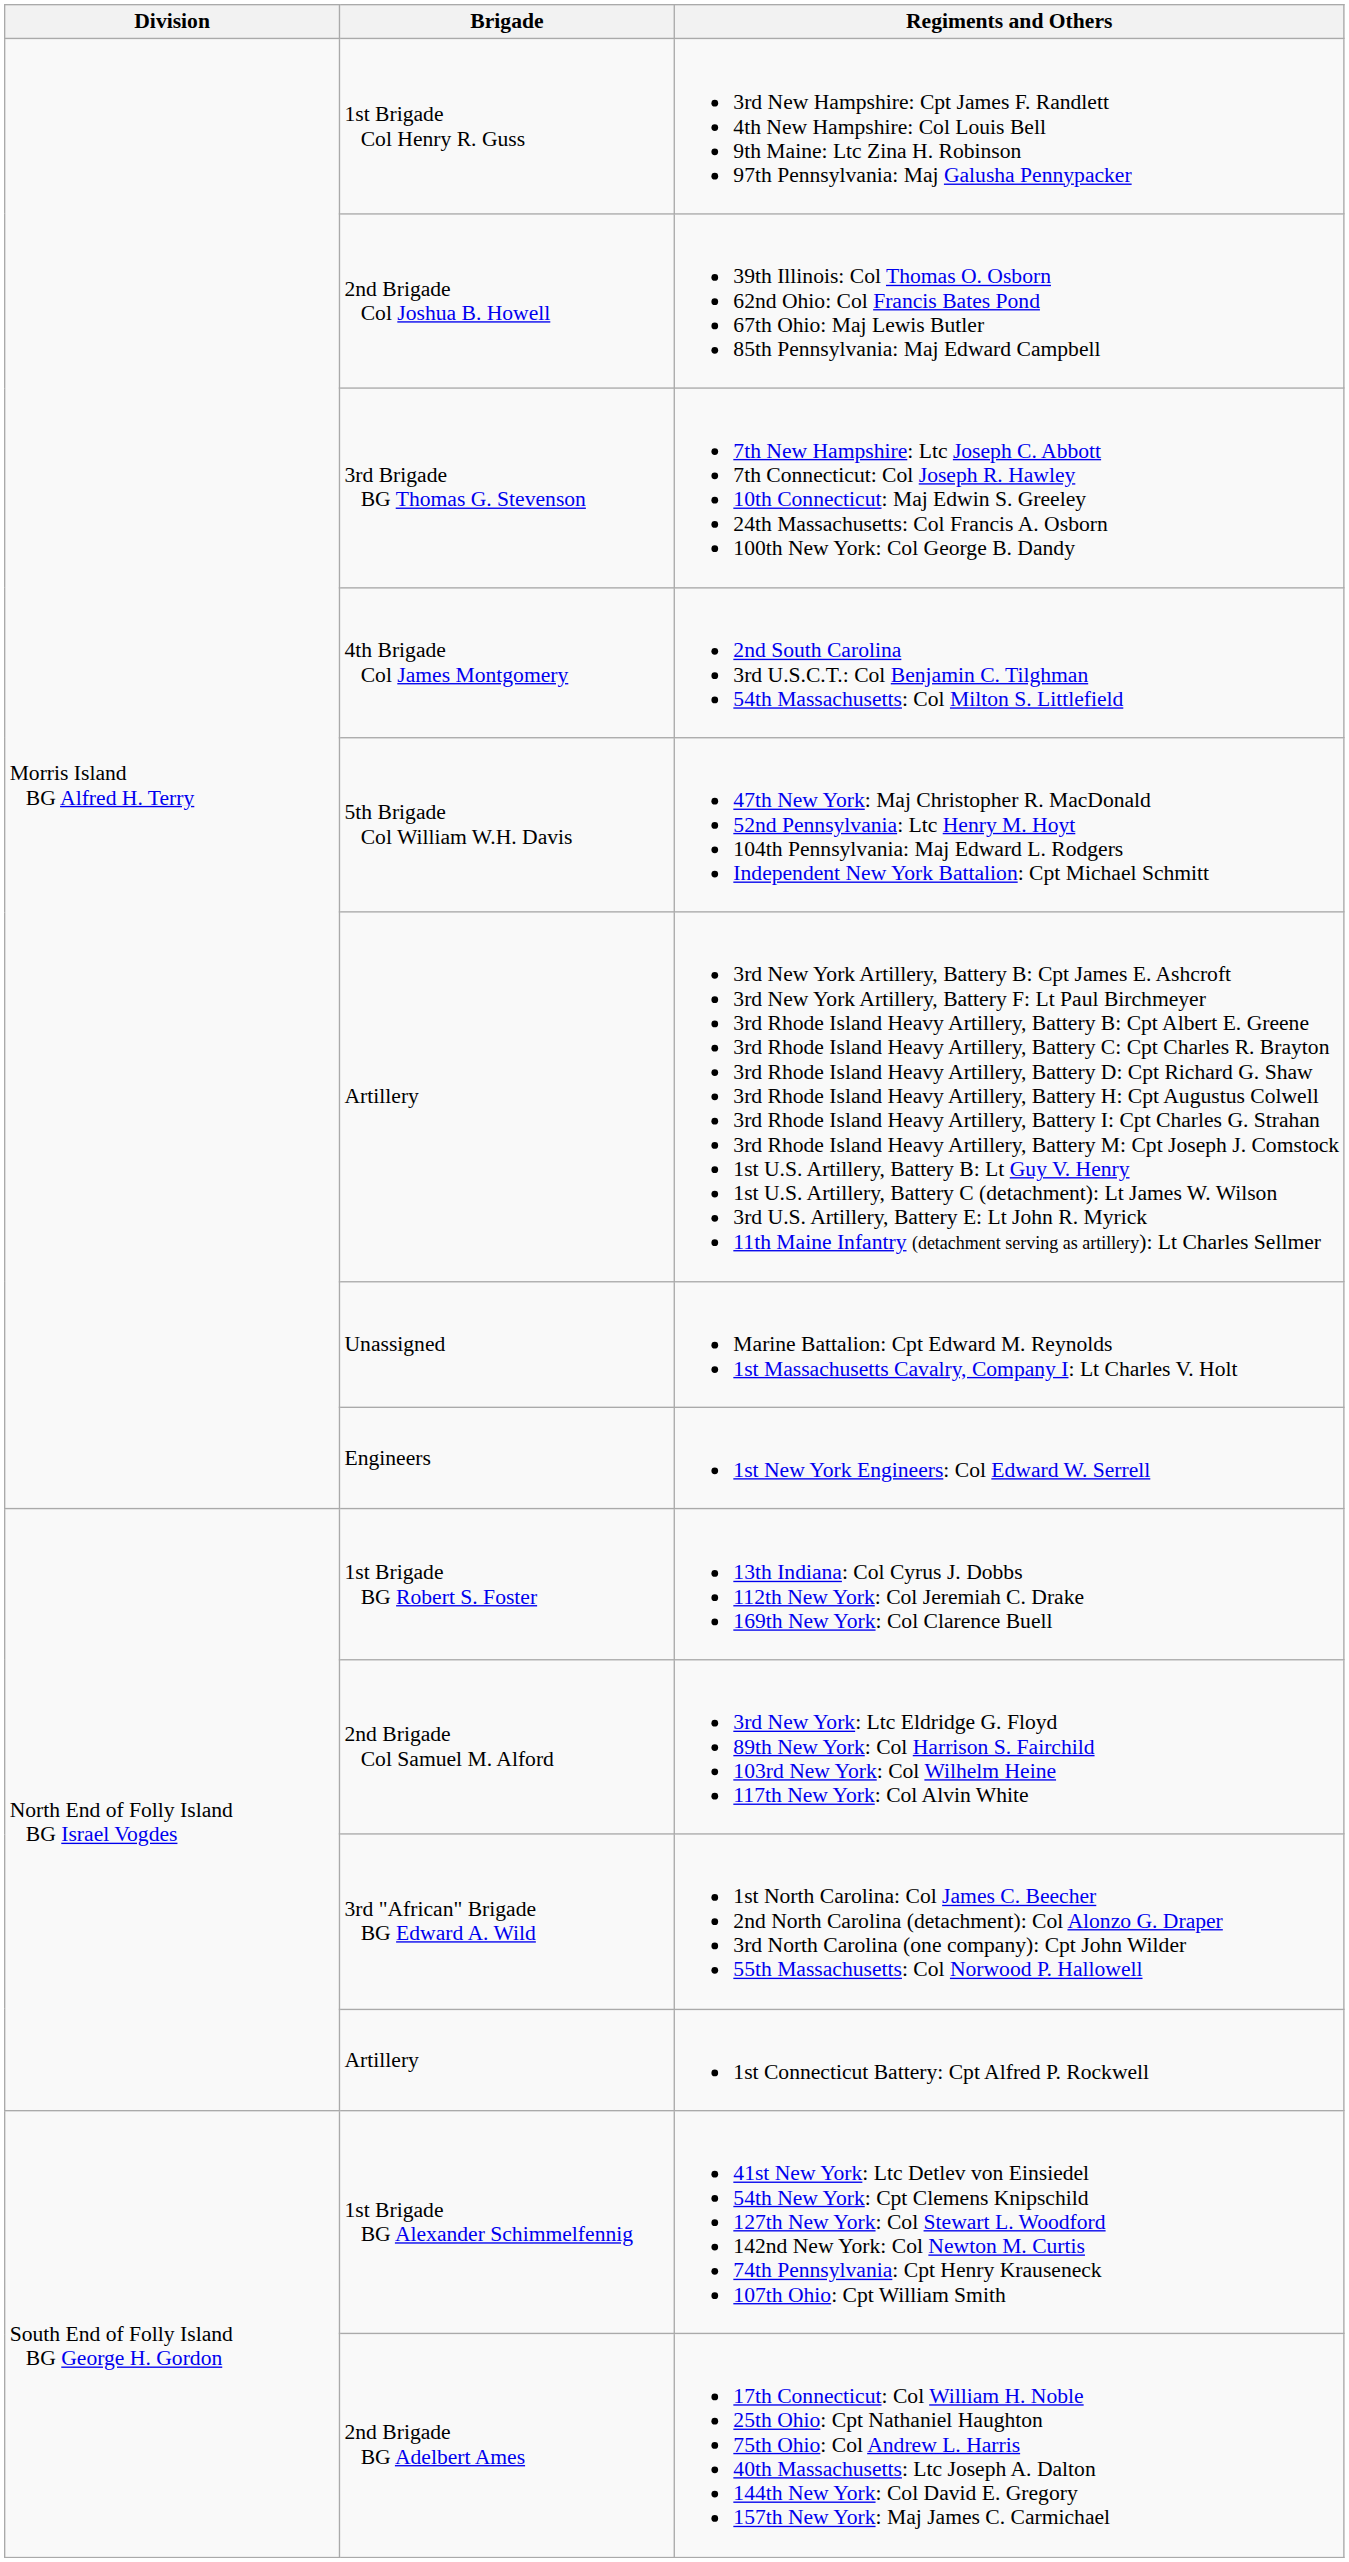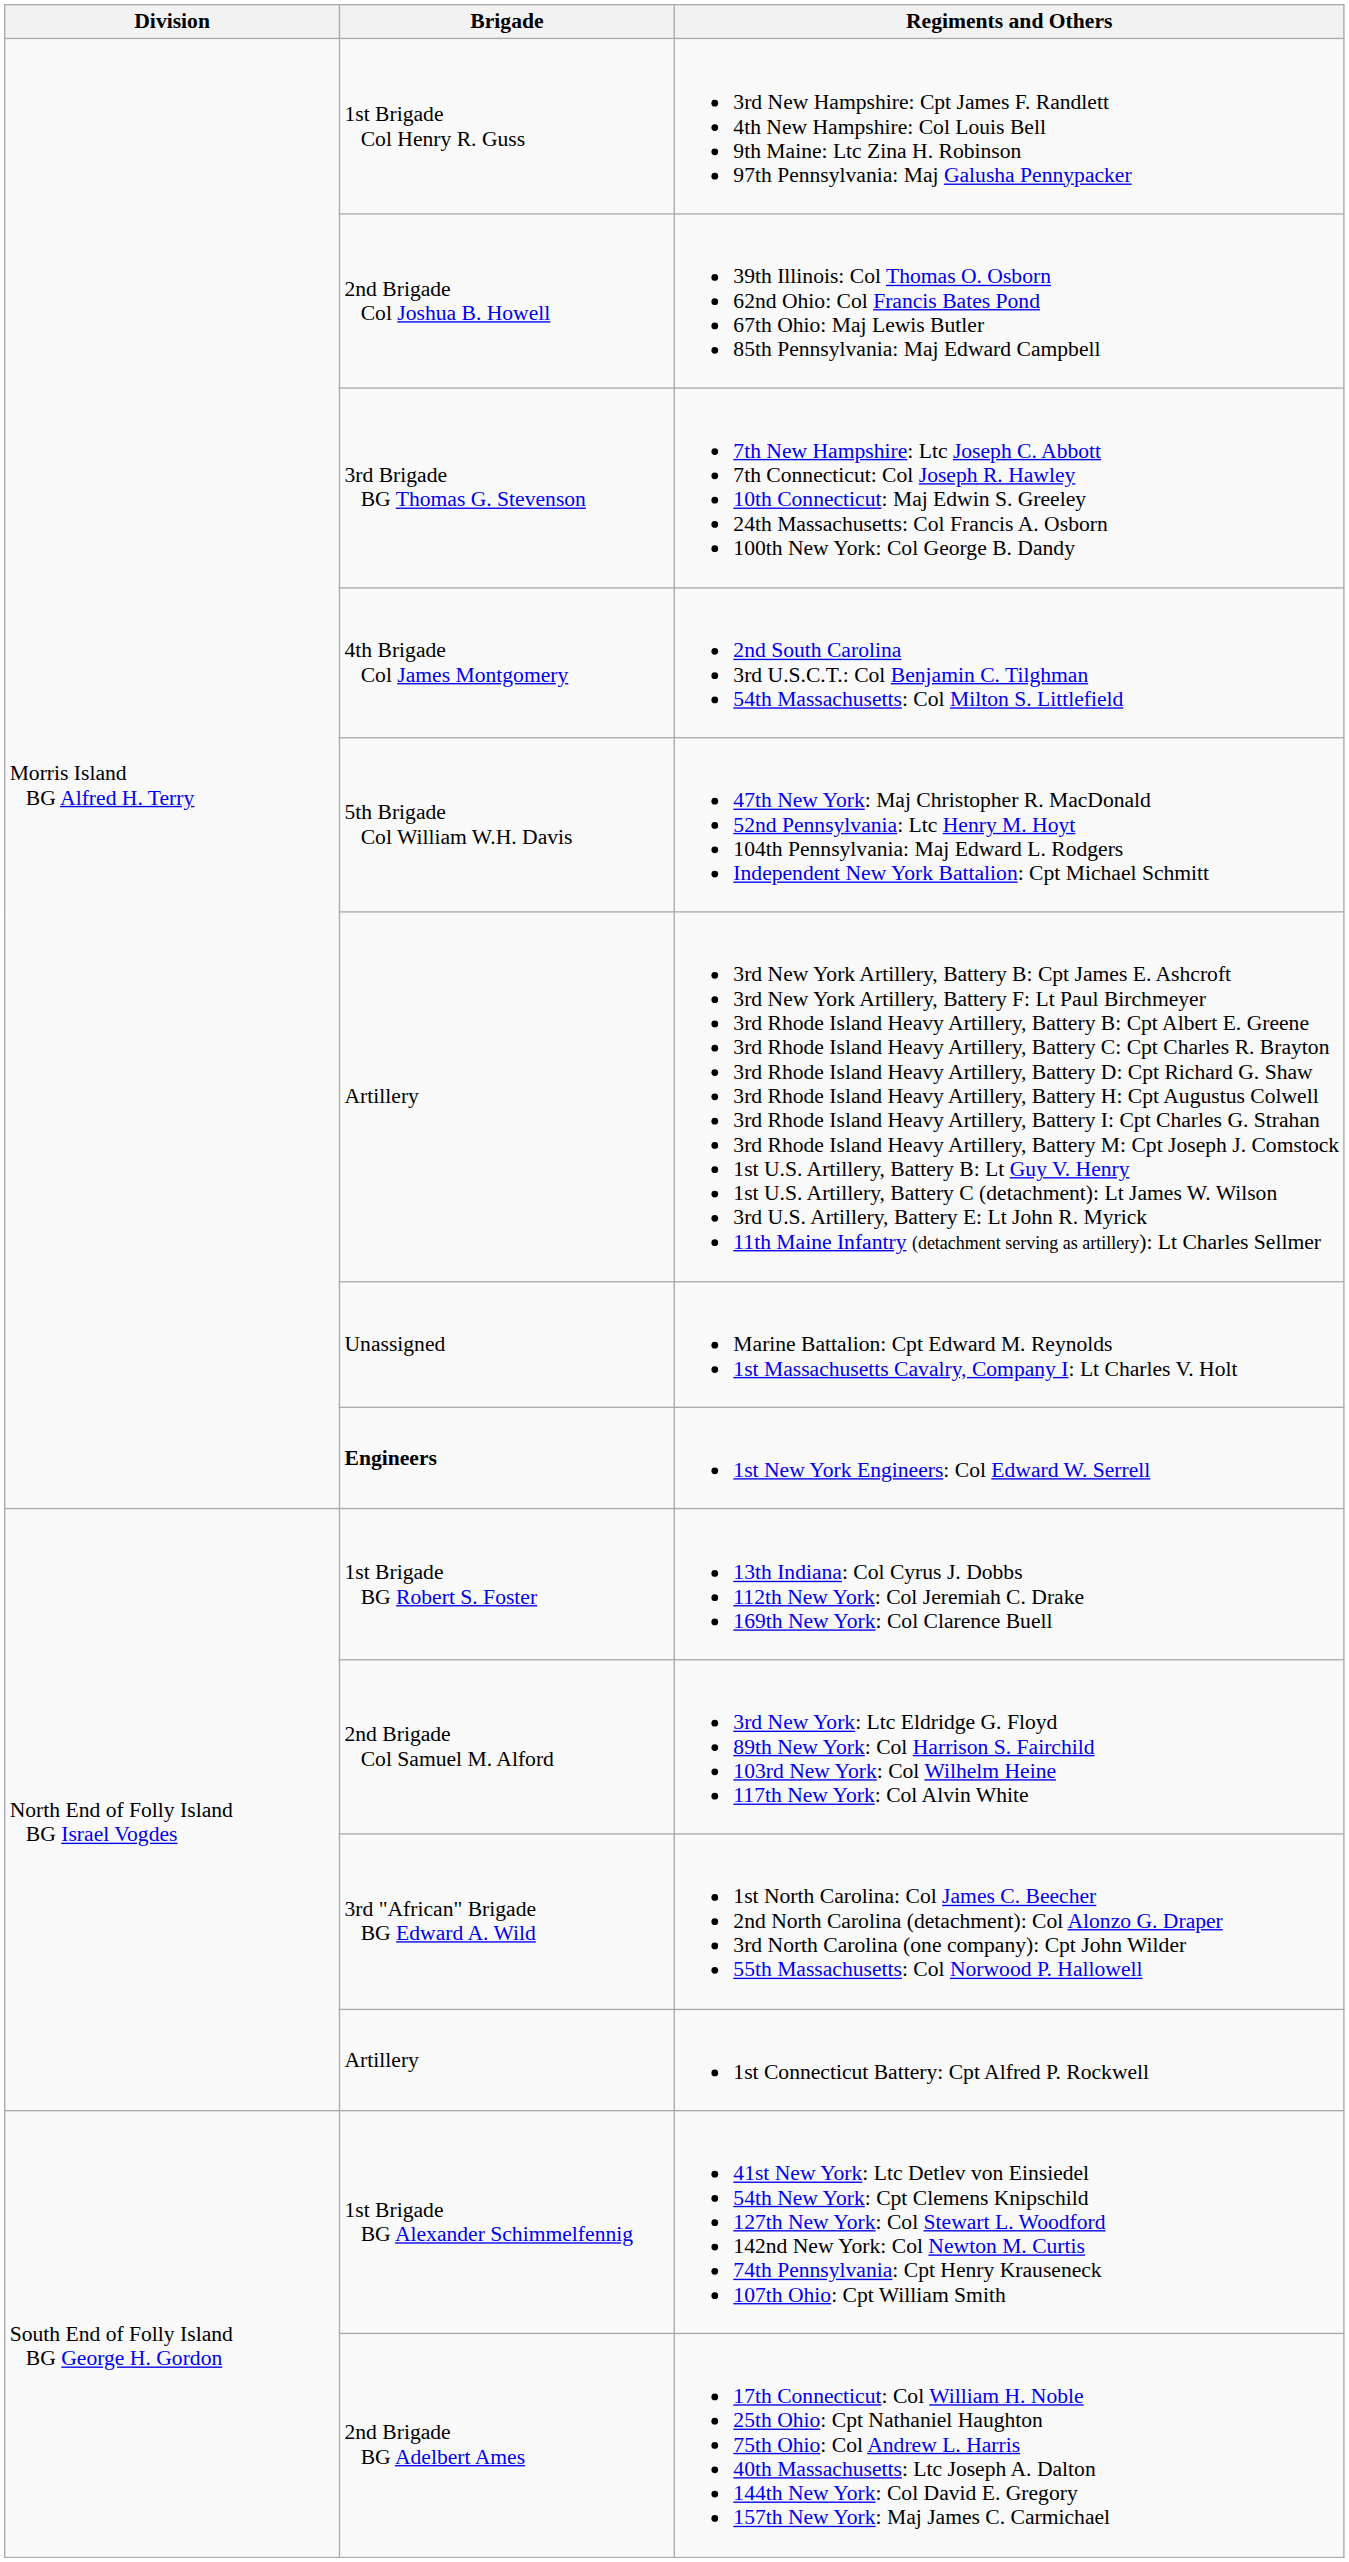1st New York Engineers: Col Edward W. Serrell | Brigade: normal -> bold
